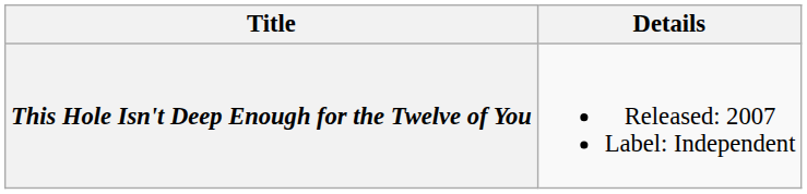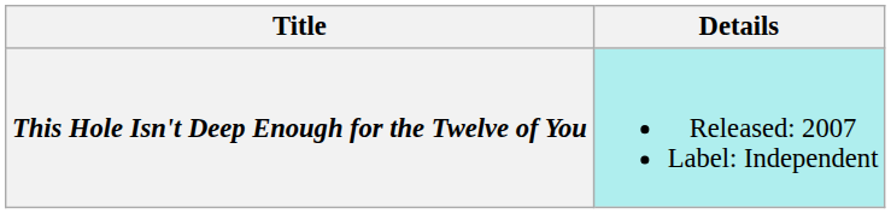This Hole Isn't Deep Enough for the Twelve of You | Details: no background -> paleturquoise background
